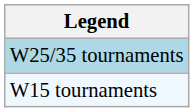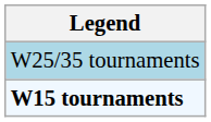row 3 | column 1: normal -> bold
